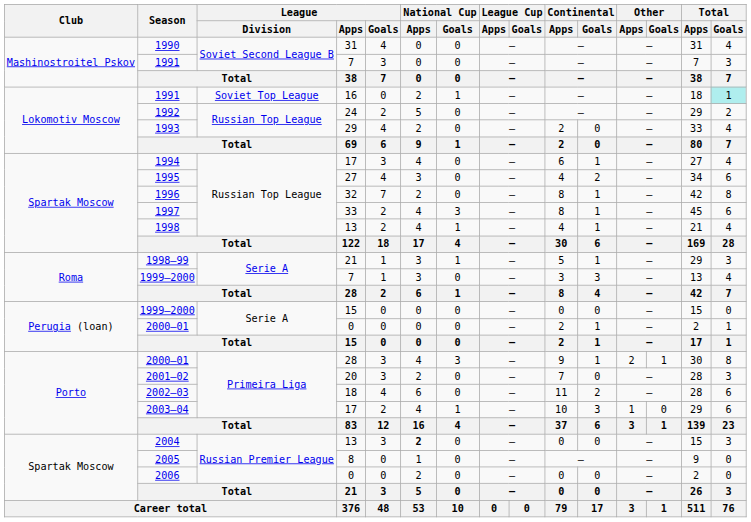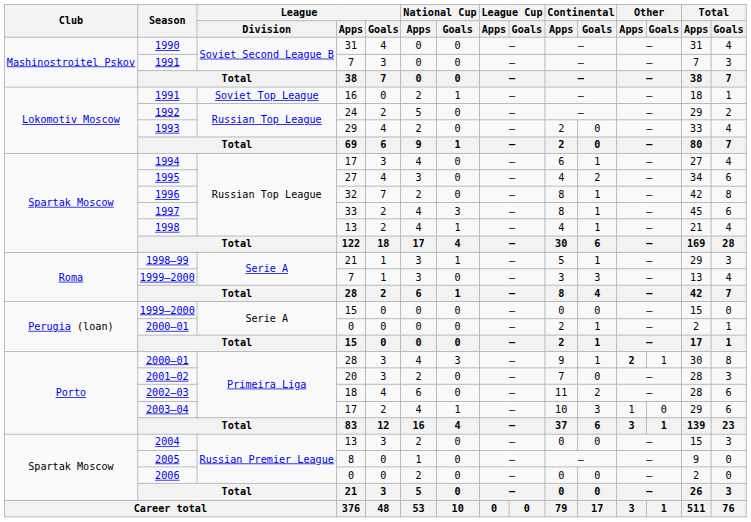1991 / 16 | Total / Goals: paleturquoise background -> no background
2000–01 / 28 | Other / Apps: normal -> bold
2004 | National Cup / Apps: bold -> normal
